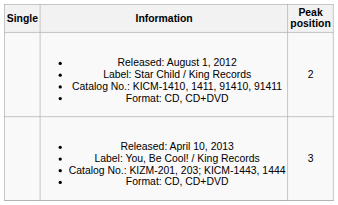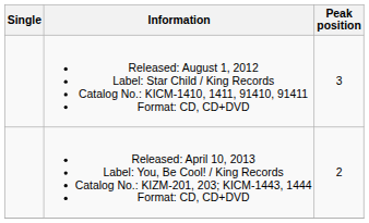row 2 | Peak position: 2 -> 3
row 3 | Peak position: 3 -> 2
